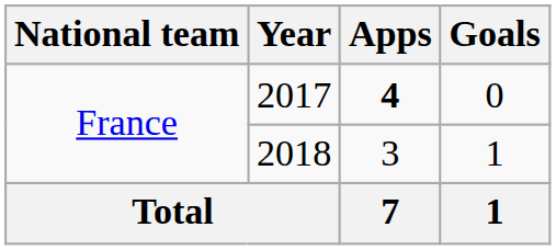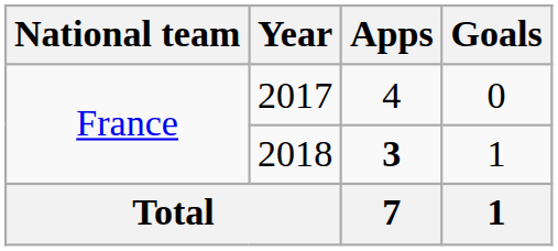2017 | Apps: bold -> normal
2018 | Apps: normal -> bold
